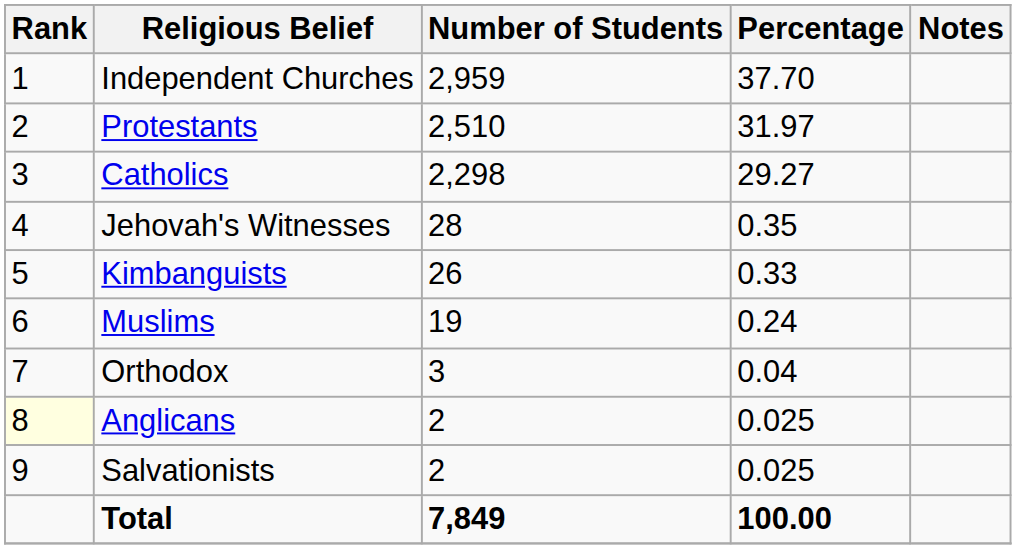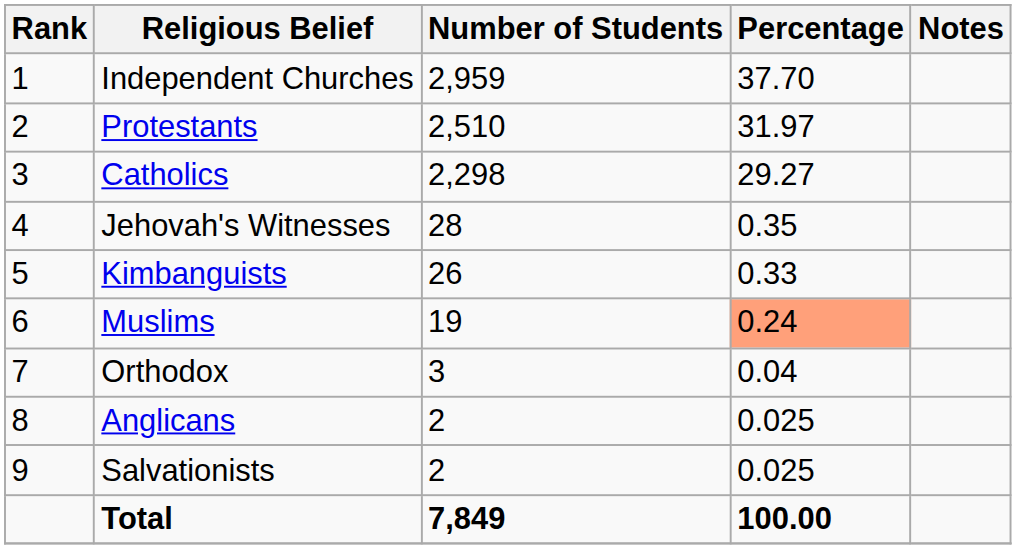Muslims | Percentage: no background -> lightsalmon background
Anglicans | Rank: lightyellow background -> no background
